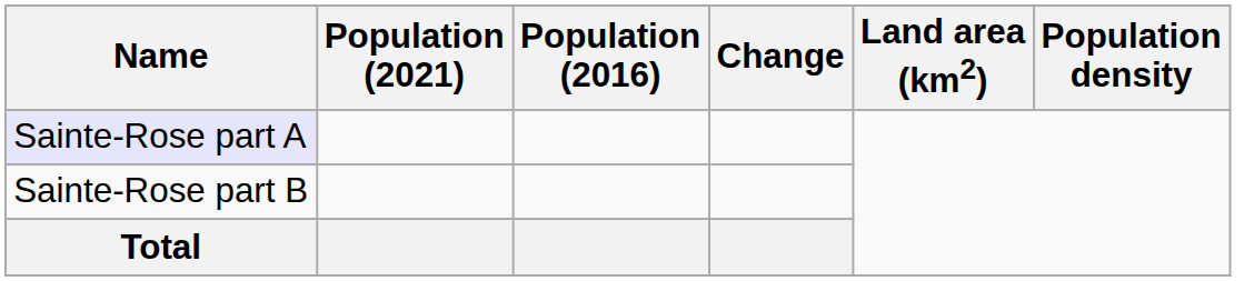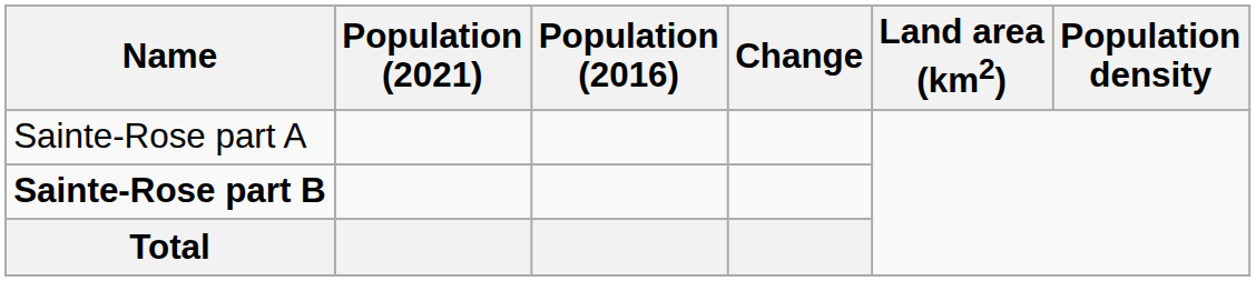Sainte-Rose part A | Name: lavender background -> no background
Sainte-Rose part B | Name: normal -> bold
